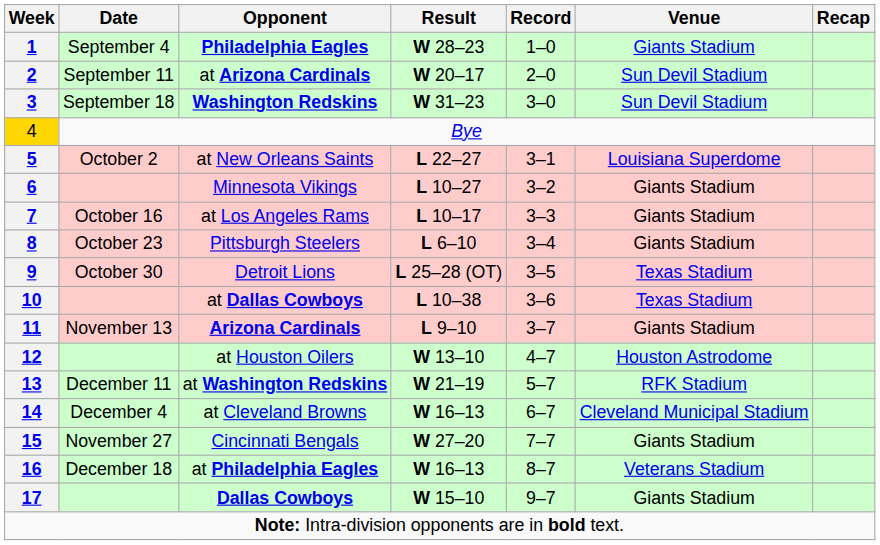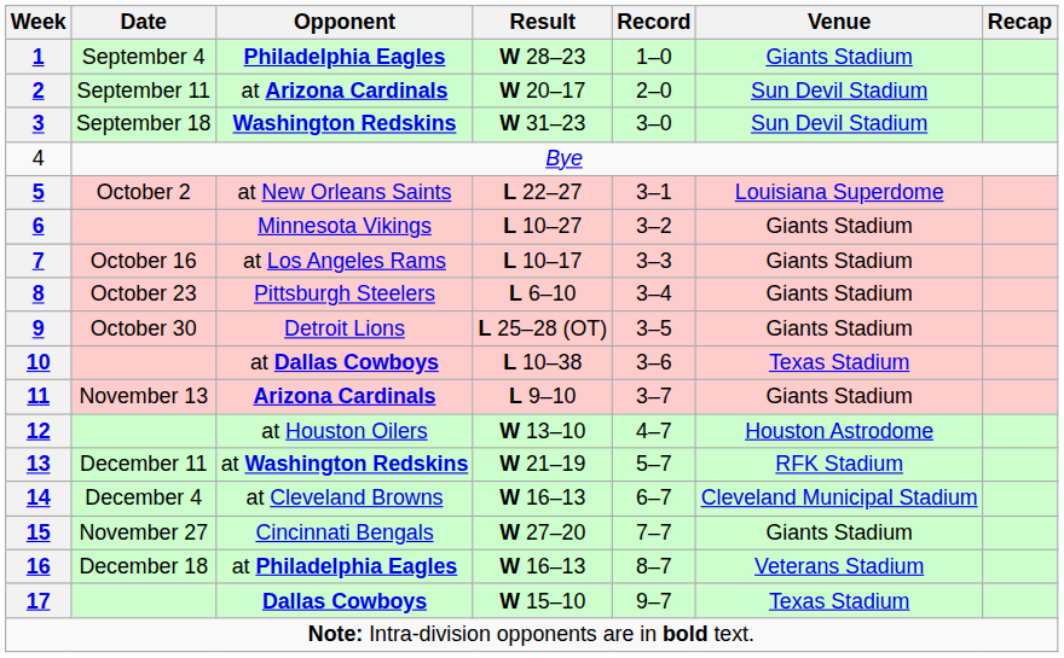Bye | Week: gold background -> no background
Detroit Lions | Venue: Texas Stadium -> Giants Stadium
Dallas Cowboys | Venue: Giants Stadium -> Texas Stadium
